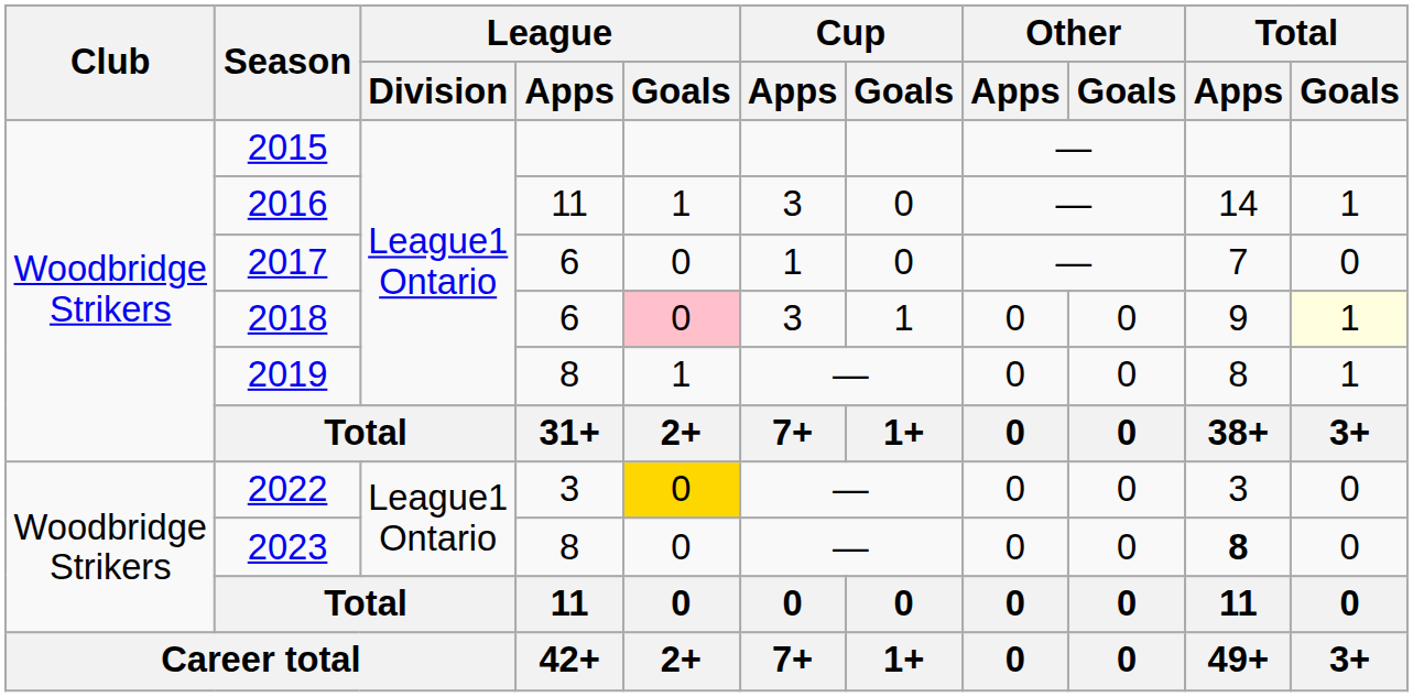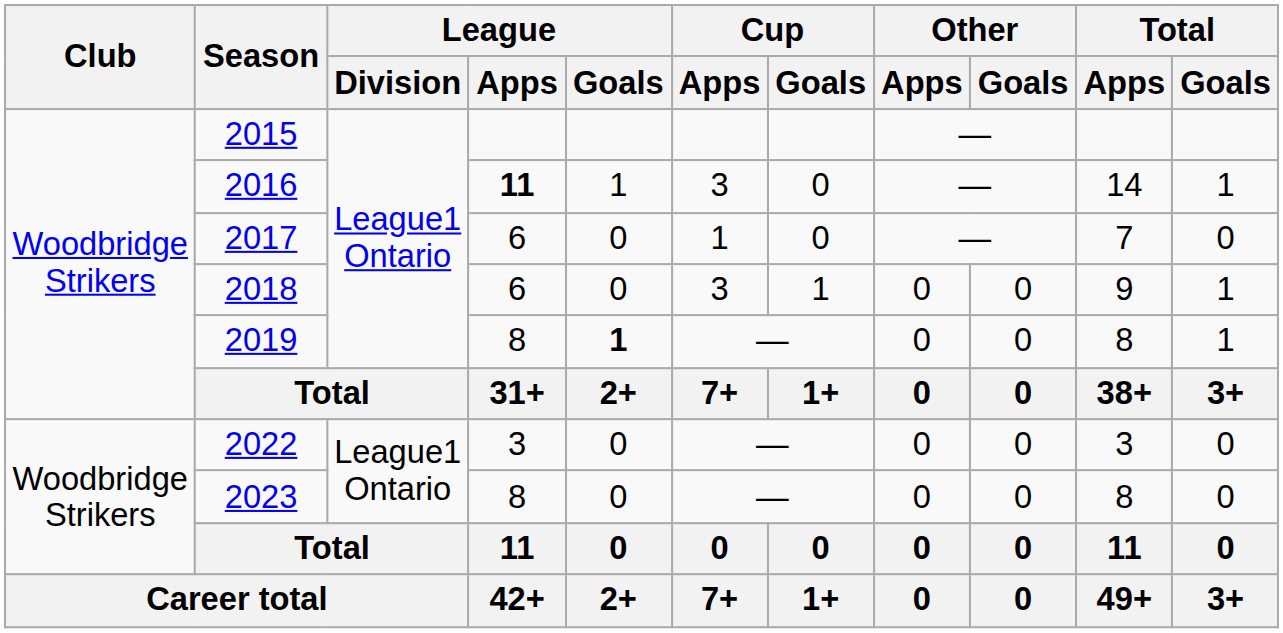2016 | League / Apps: normal -> bold
2018 | League / Goals: pink background -> no background
2018 | Total / Goals: lightyellow background -> no background
2019 | League / Goals: normal -> bold
2022 | League / Goals: gold background -> no background
2023 | Total / Apps: bold -> normal
